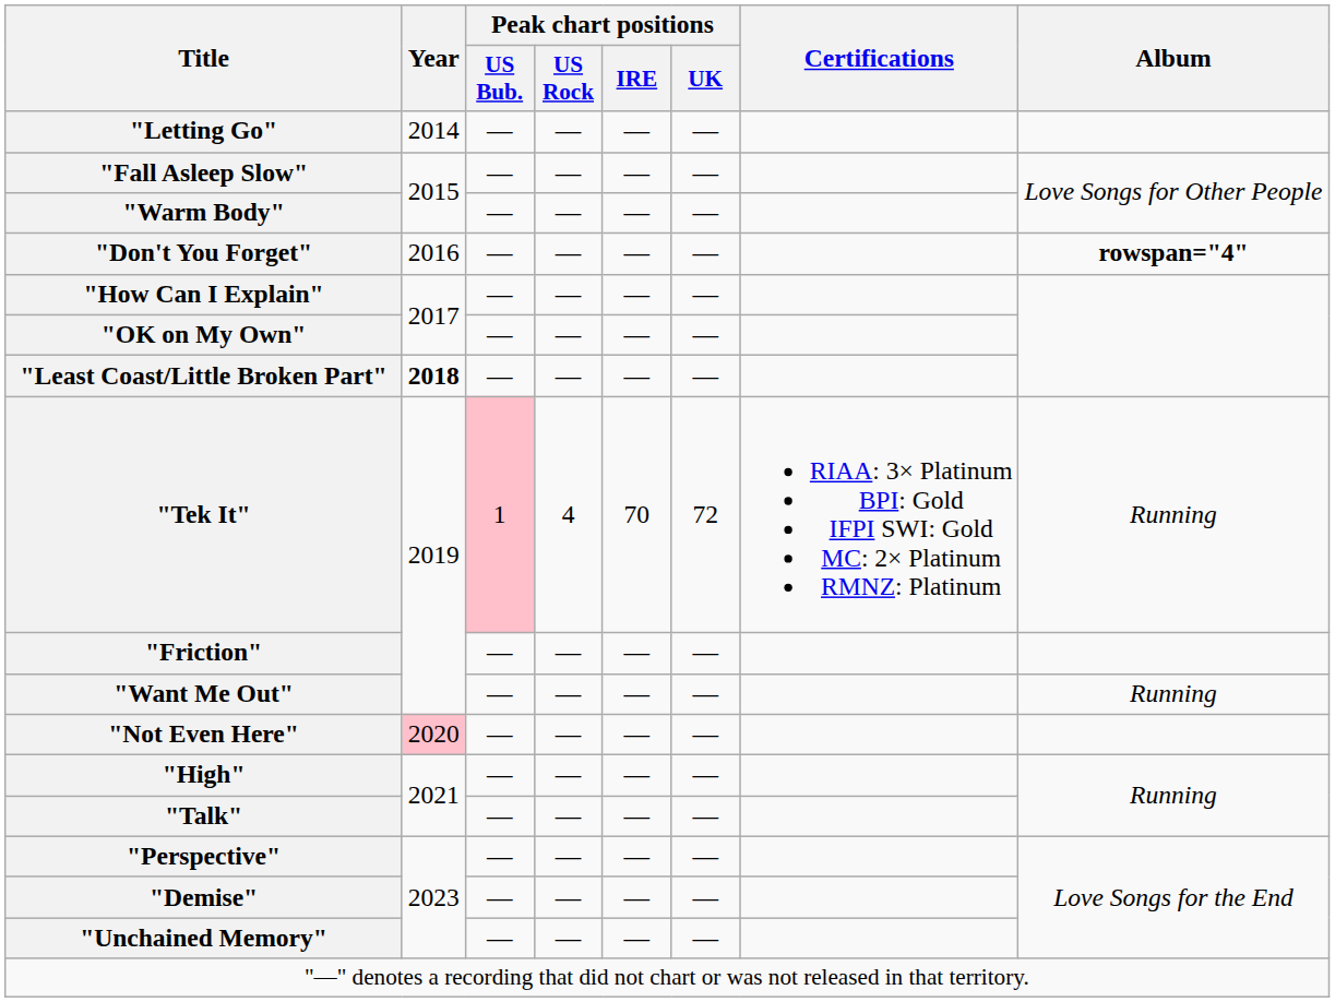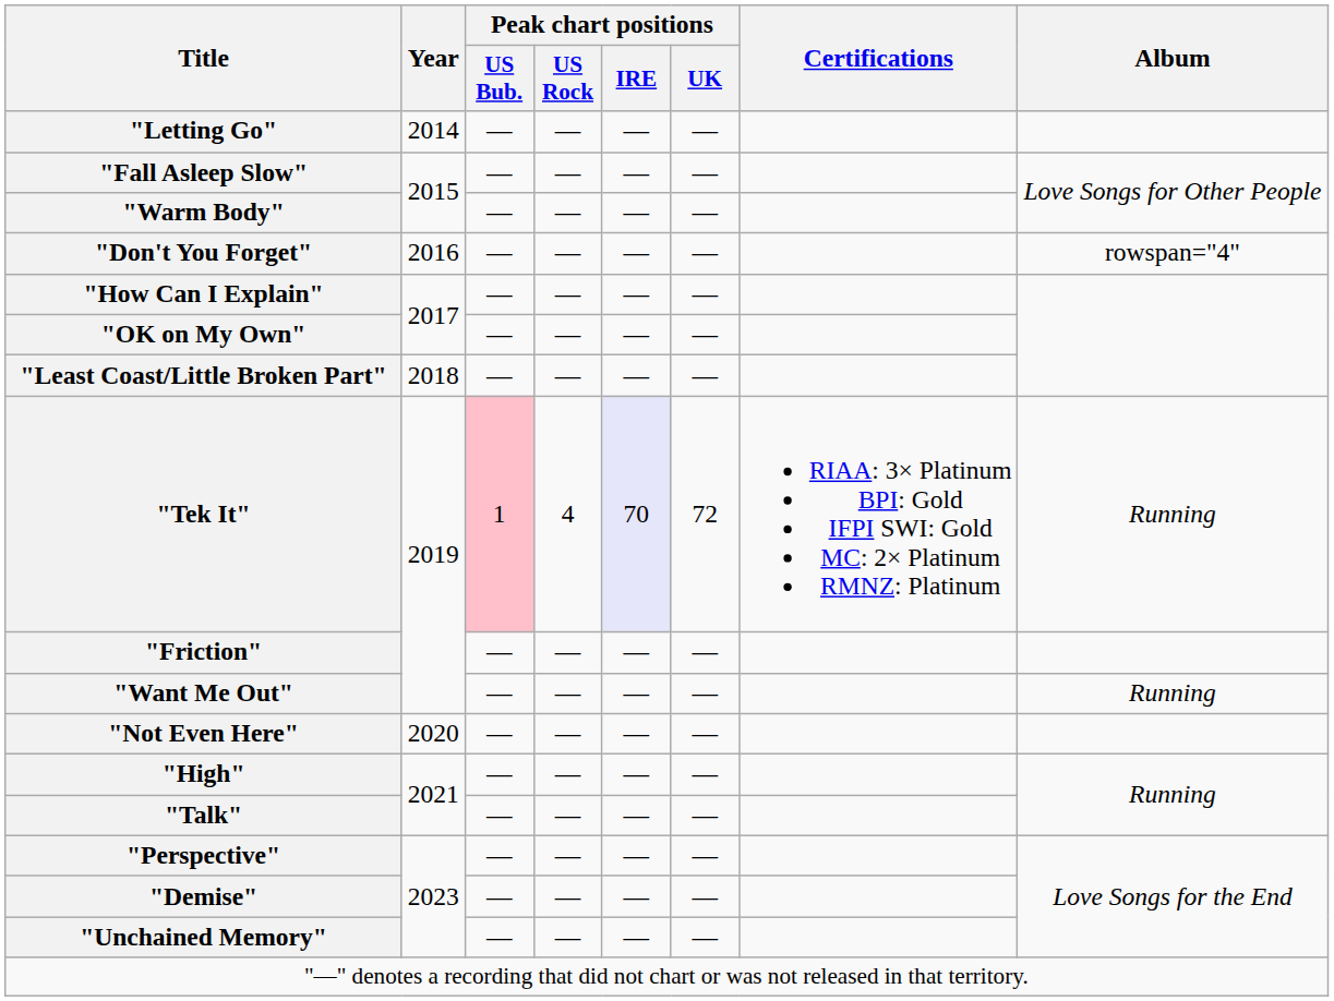"Don't You Forget" | Album: bold -> normal
"Least Coast/Little Broken Part" | Year: bold -> normal
"Tek It" | Peak chart positions / IRE: no background -> lavender background
"Not Even Here" | Year: pink background -> no background
